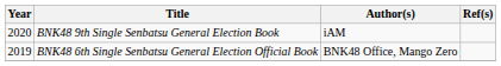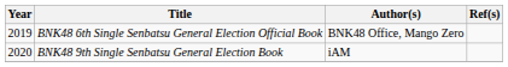rows swapped: BNK48 6th Single Senbatsu General Election Official Book <-> BNK48 9th Single Senbatsu General Election Book
